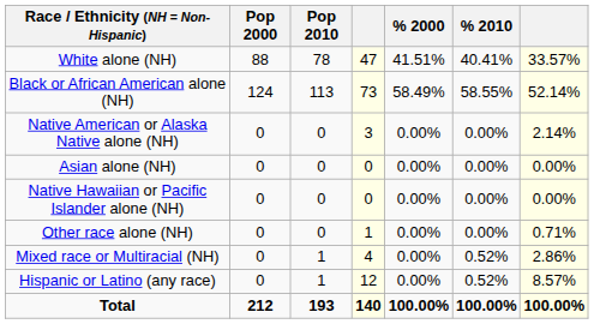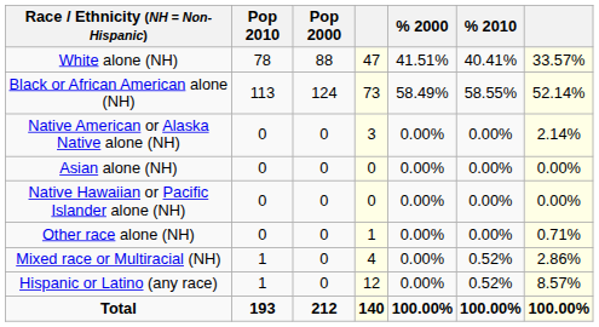columns swapped: Pop 2000 <-> Pop 2010
